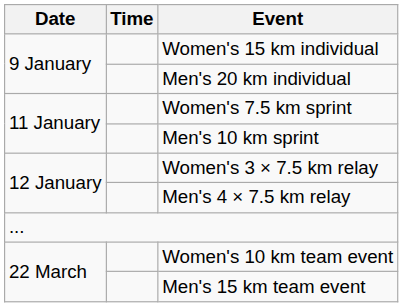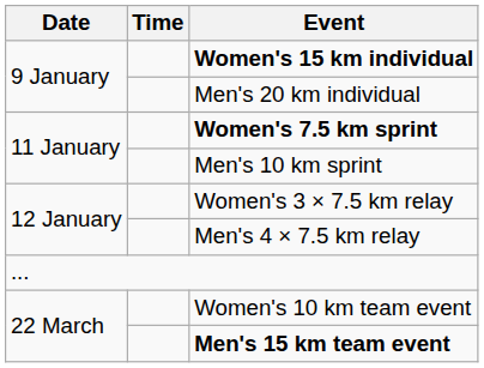Women's 15 km individual | Event: normal -> bold
Women's 7.5 km sprint | Event: normal -> bold
Men's 15 km team event | Event: normal -> bold
